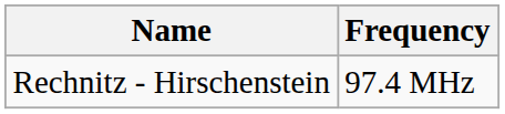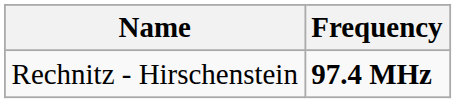Rechnitz - Hirschenstein | Frequency: normal -> bold
